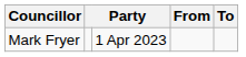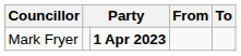Mark Fryer | column 3: normal -> bold
